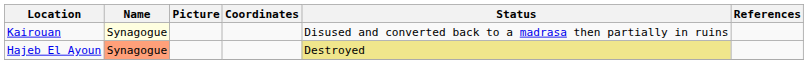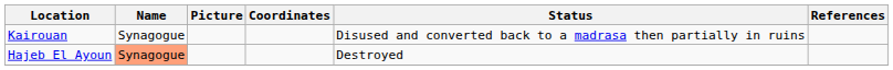Kairouan | Name: lightyellow background -> no background
Hajeb El Ayoun | Status: khaki background -> no background
